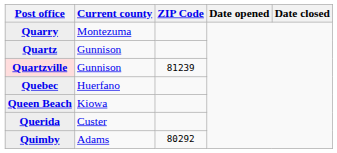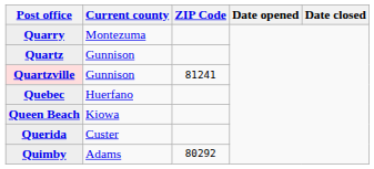Quartzville | ZIP Code: 81239 -> 81241
